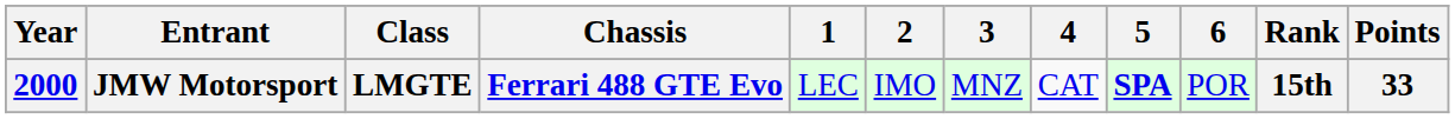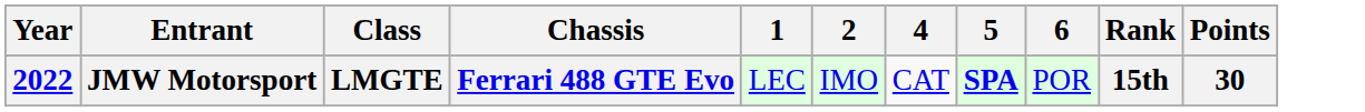- column: 3 | MNZ
JMW Motorsport | Year: 2000 -> 2022
JMW Motorsport | Points: 33 -> 30
